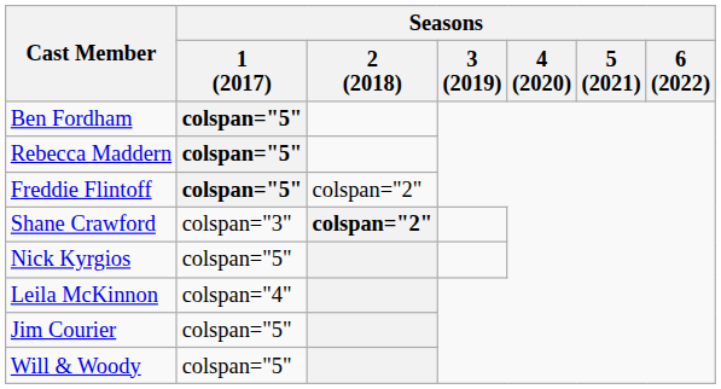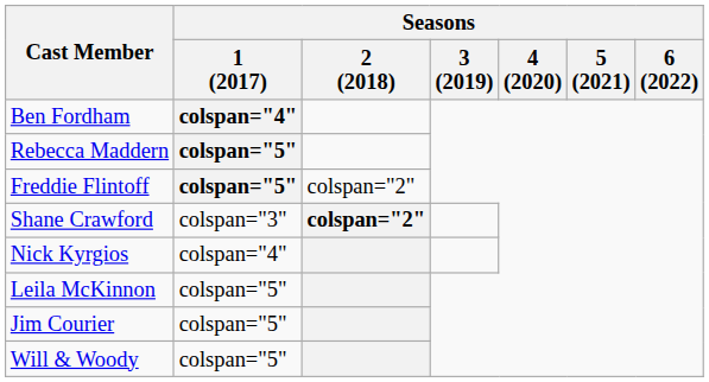Ben Fordham | Seasons / 1 (2017): colspan="5" -> colspan="4"
Nick Kyrgios | Seasons / 1 (2017): colspan="5" -> colspan="4"
Leila McKinnon | Seasons / 1 (2017): colspan="4" -> colspan="5"
